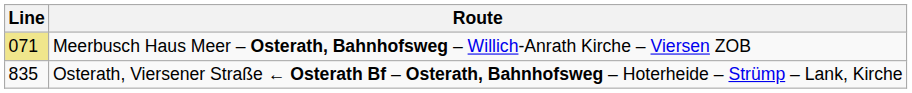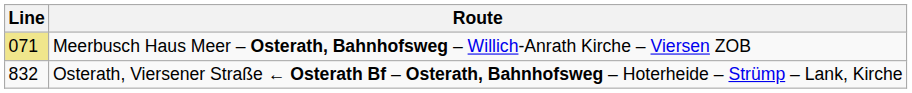row 3 | Line: 835 -> 832
